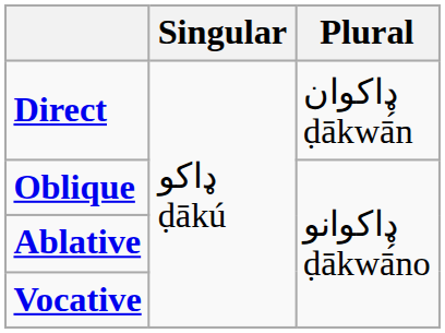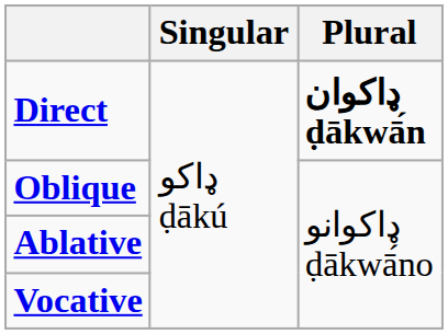Direct | Plural: normal -> bold
